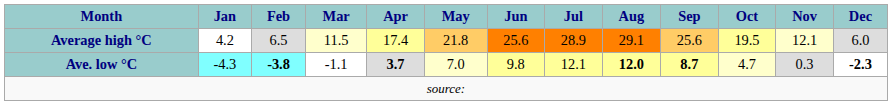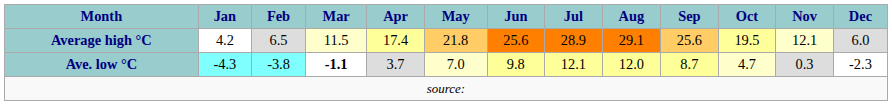Ave. low °C | Feb: bold -> normal
Ave. low °C | Mar: normal -> bold
Ave. low °C | Apr: bold -> normal
Ave. low °C | Aug: bold -> normal
Ave. low °C | Sep: bold -> normal
Ave. low °C | Dec: bold -> normal
